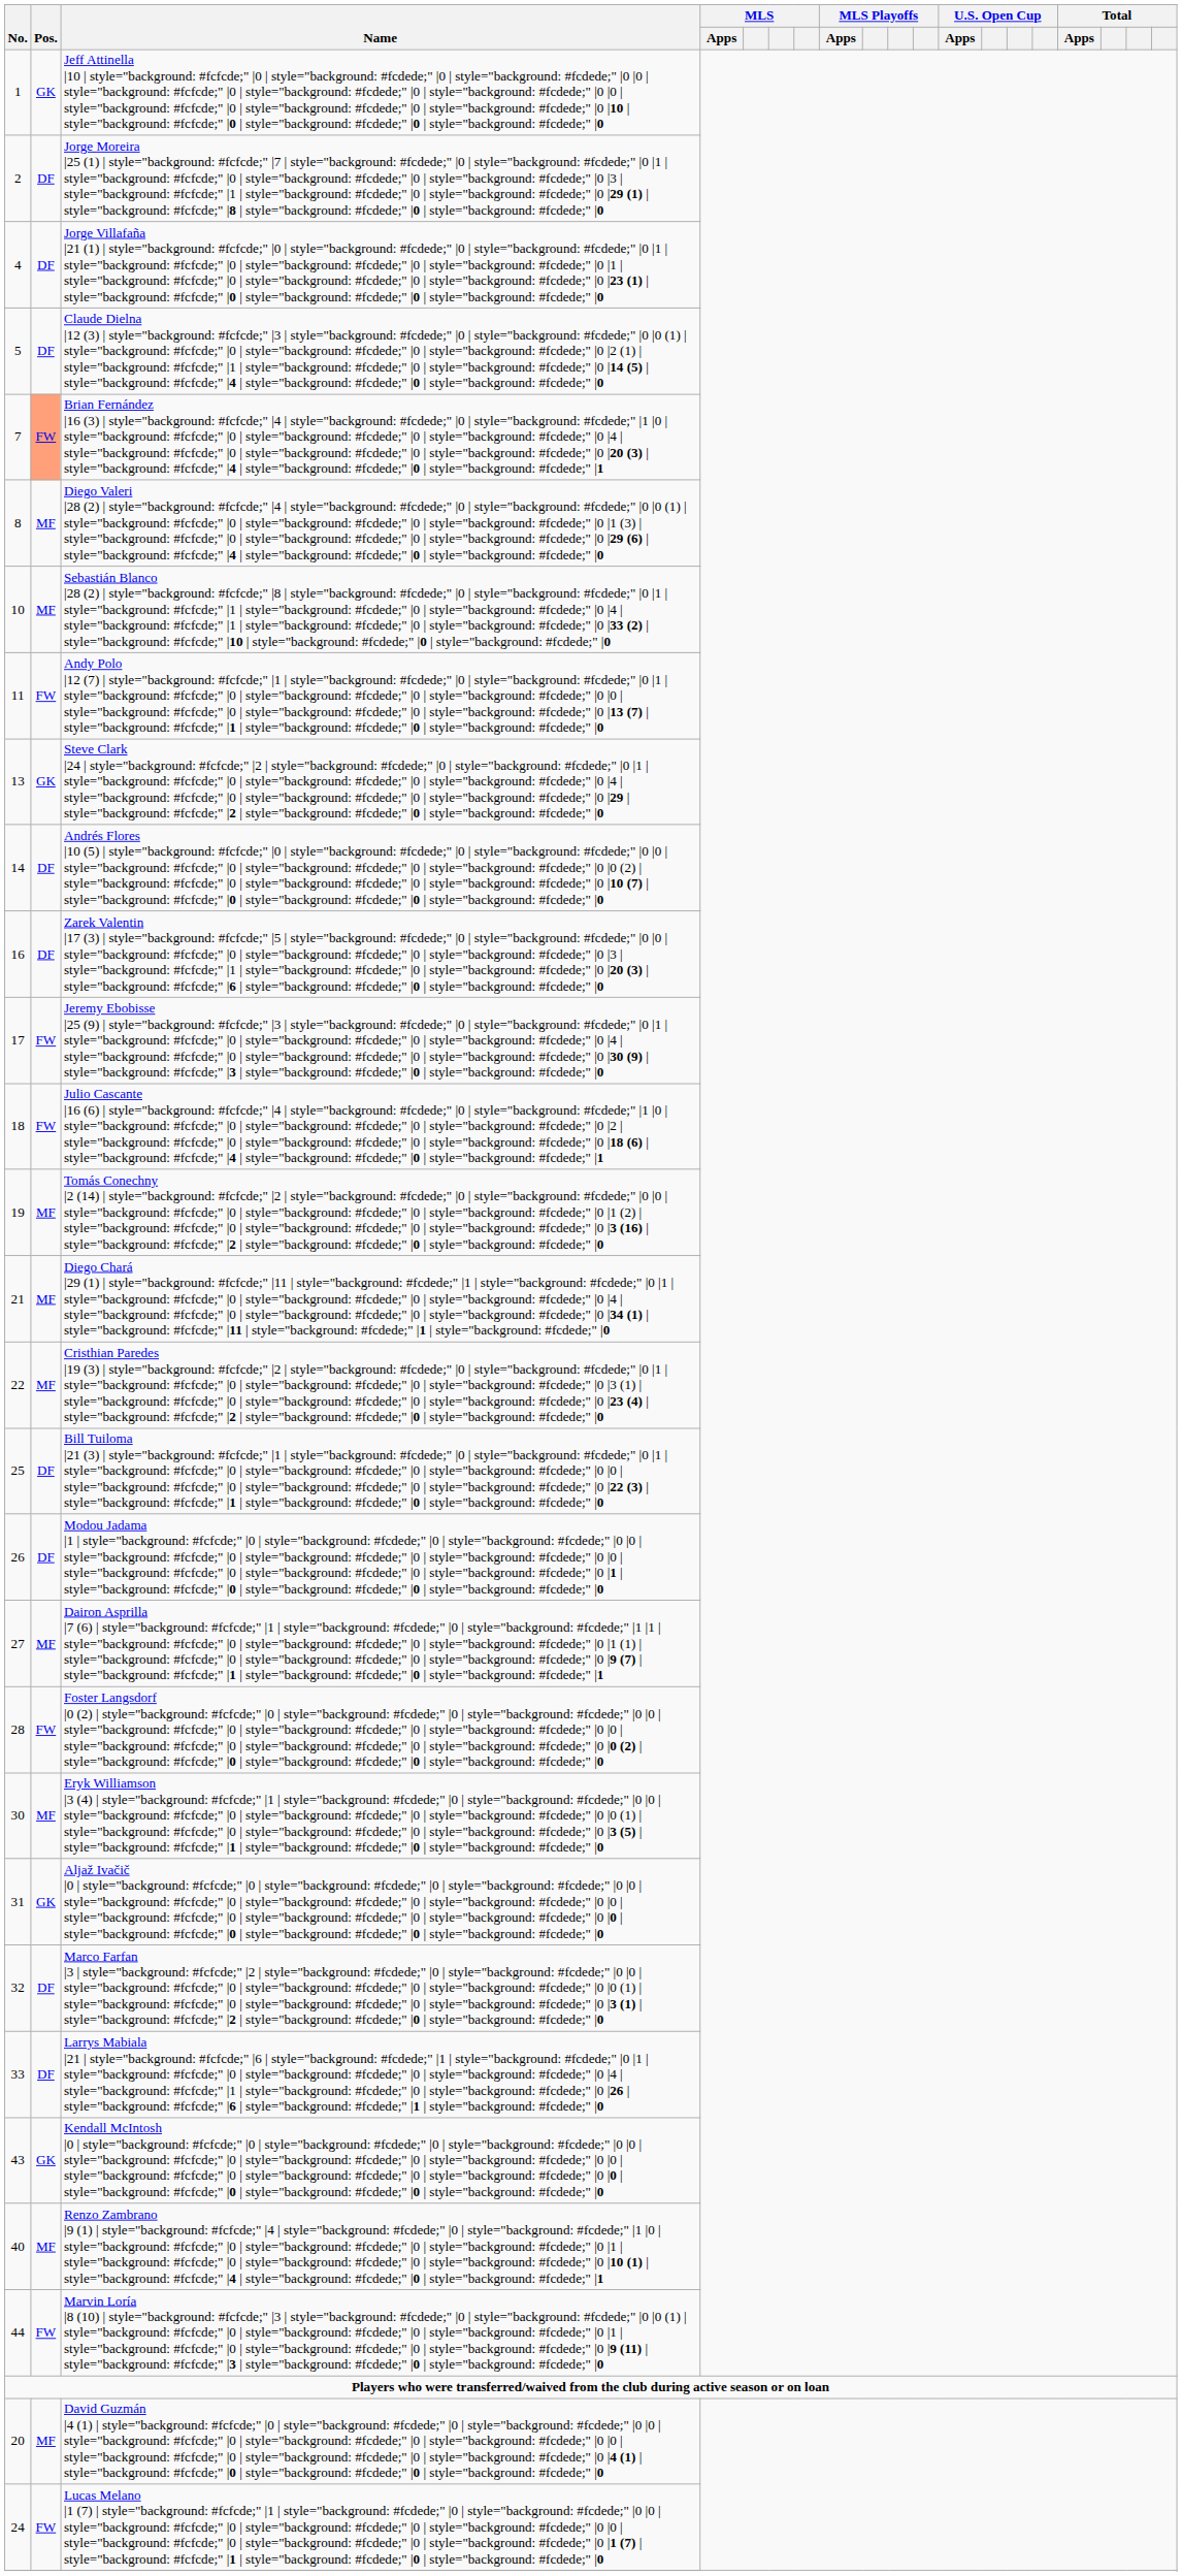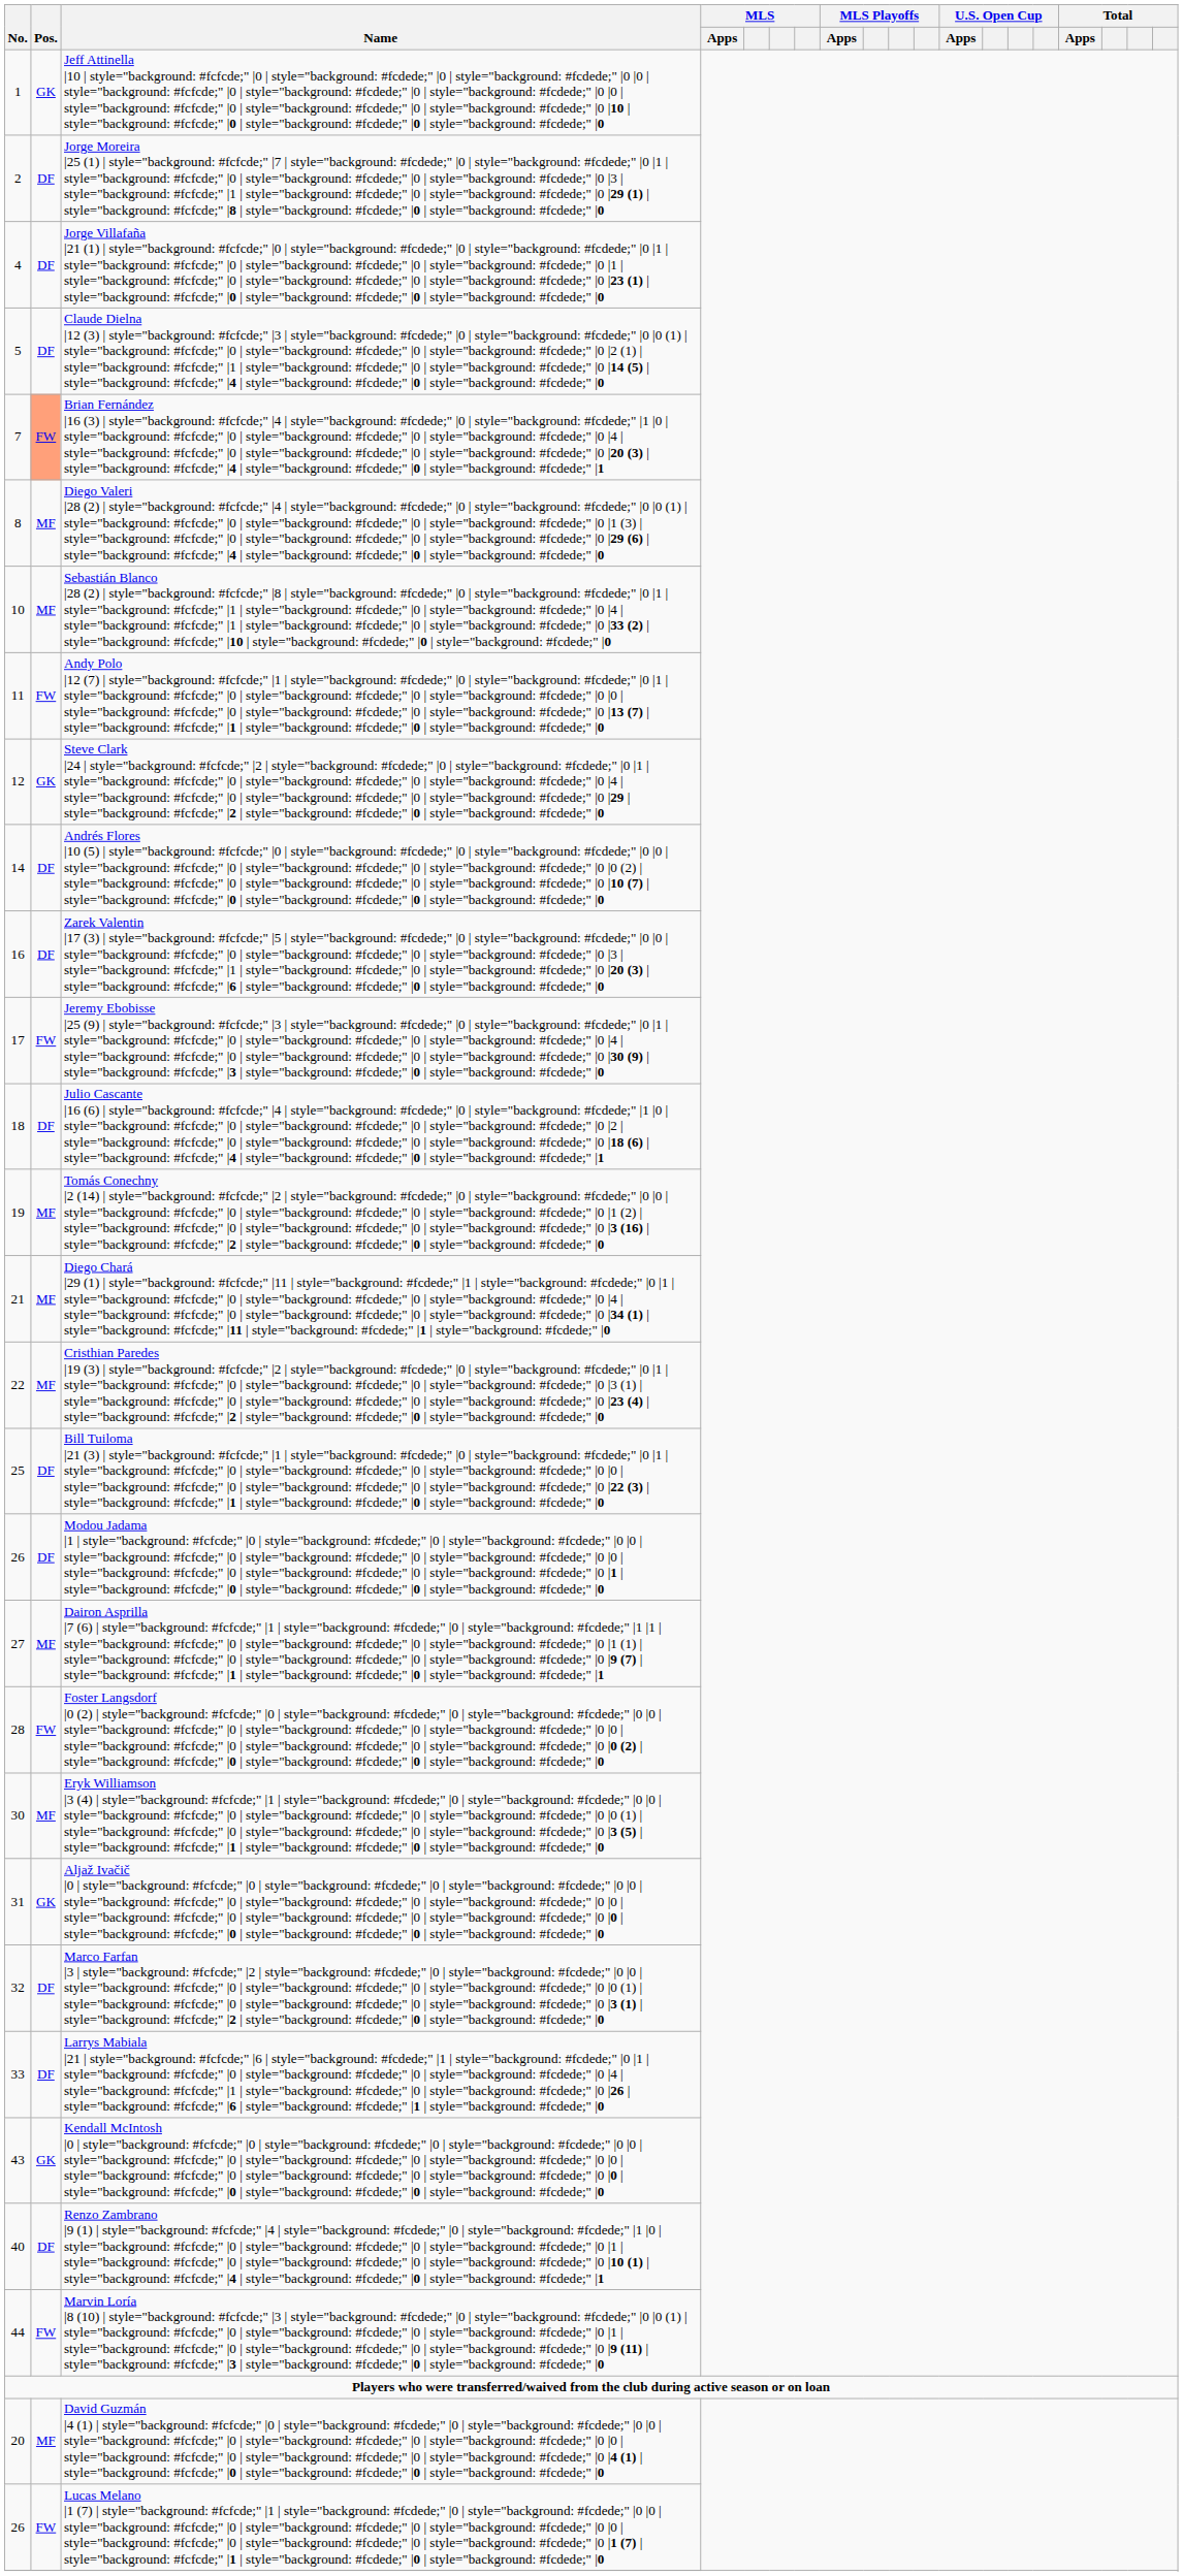row 11 | No.: 13 -> 12
row 15 | Pos.: FW -> DF
row 28 | Pos.: MF -> DF
row 32 | No.: 24 -> 26
